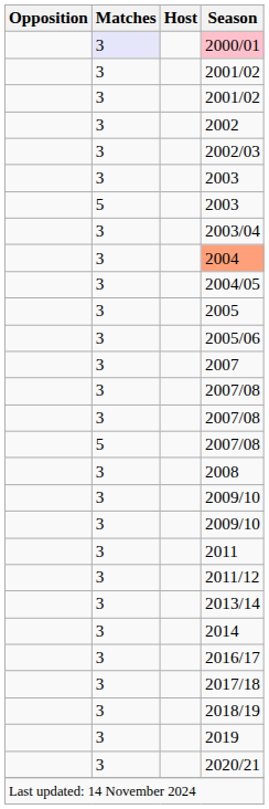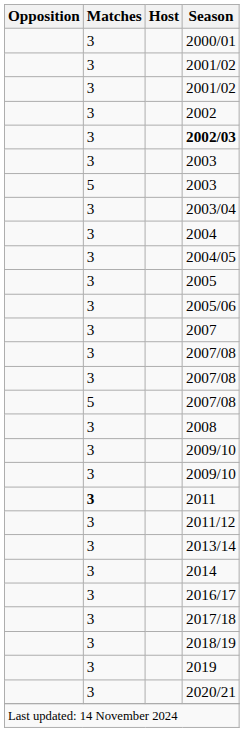2000/01 | Matches: lavender background -> no background
2000/01 | Season: pink background -> no background
2002/03 | Season: normal -> bold
2004 | Season: lightsalmon background -> no background
2011 | Matches: normal -> bold
